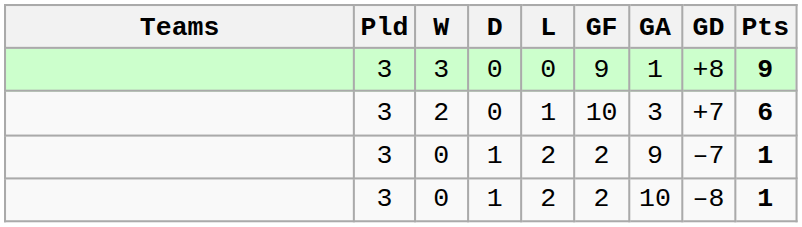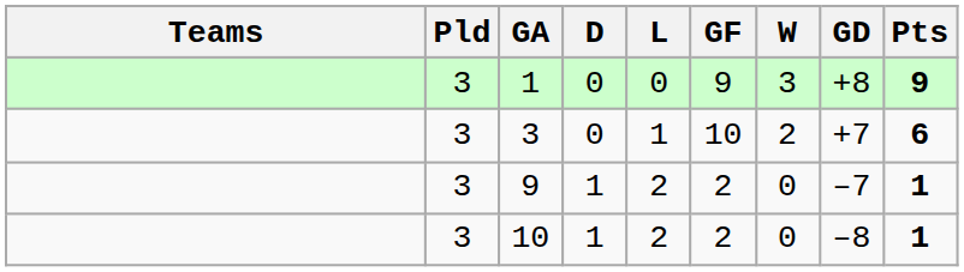columns swapped: W <-> GA
